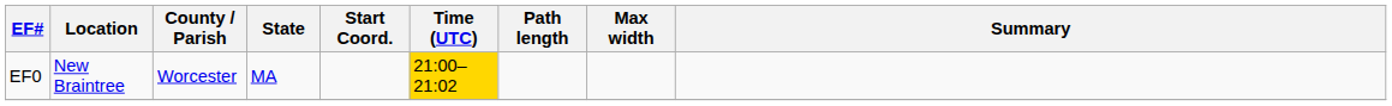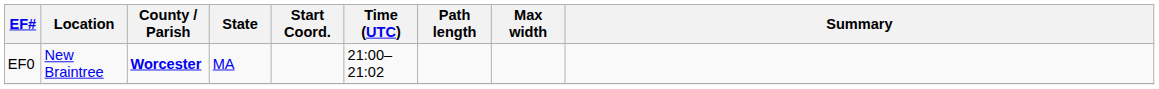EF0 | County / Parish: normal -> bold
EF0 | Time (UTC): gold background -> no background
